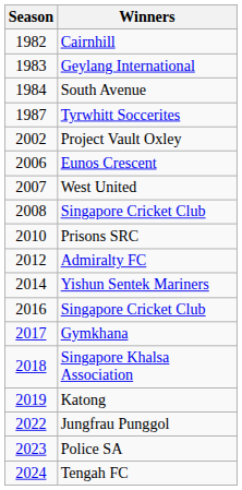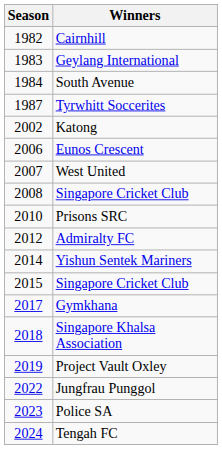row 6 | Winners: Project Vault Oxley -> Katong
row 13 | Season: 2016 -> 2015
row 16 | Winners: Katong -> Project Vault Oxley
